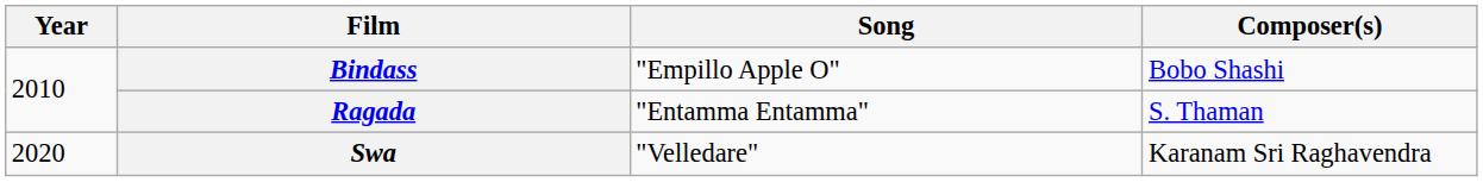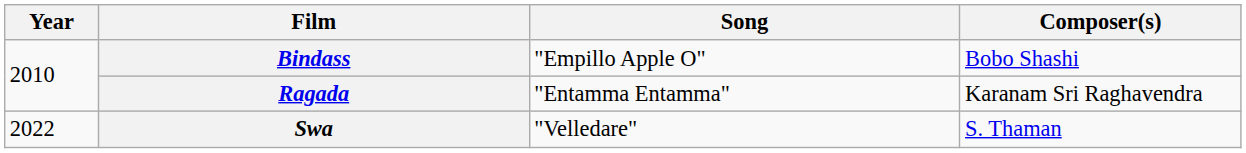Ragada | Composer(s): S. Thaman -> Karanam Sri Raghavendra
Swa | Year: 2020 -> 2022
Swa | Composer(s): Karanam Sri Raghavendra -> S. Thaman
